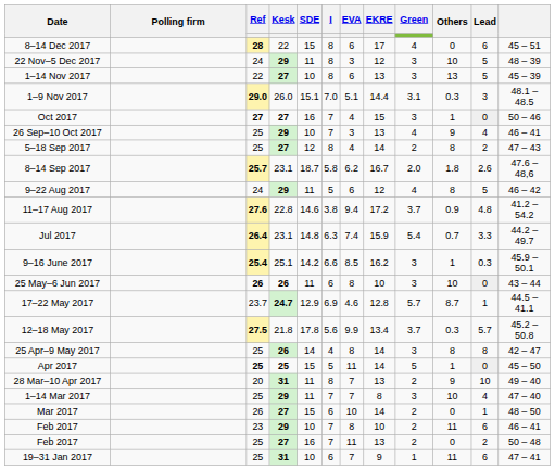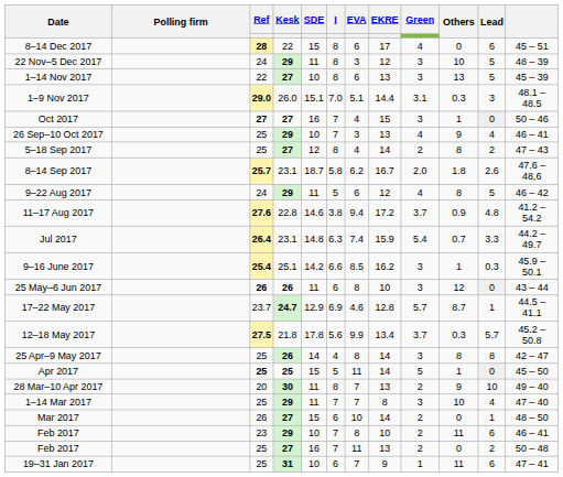25 May–6 Jun 2017 | Others: 10 -> 12
28 Mar–10 Apr 2017 | Kesk: 31 -> 30
